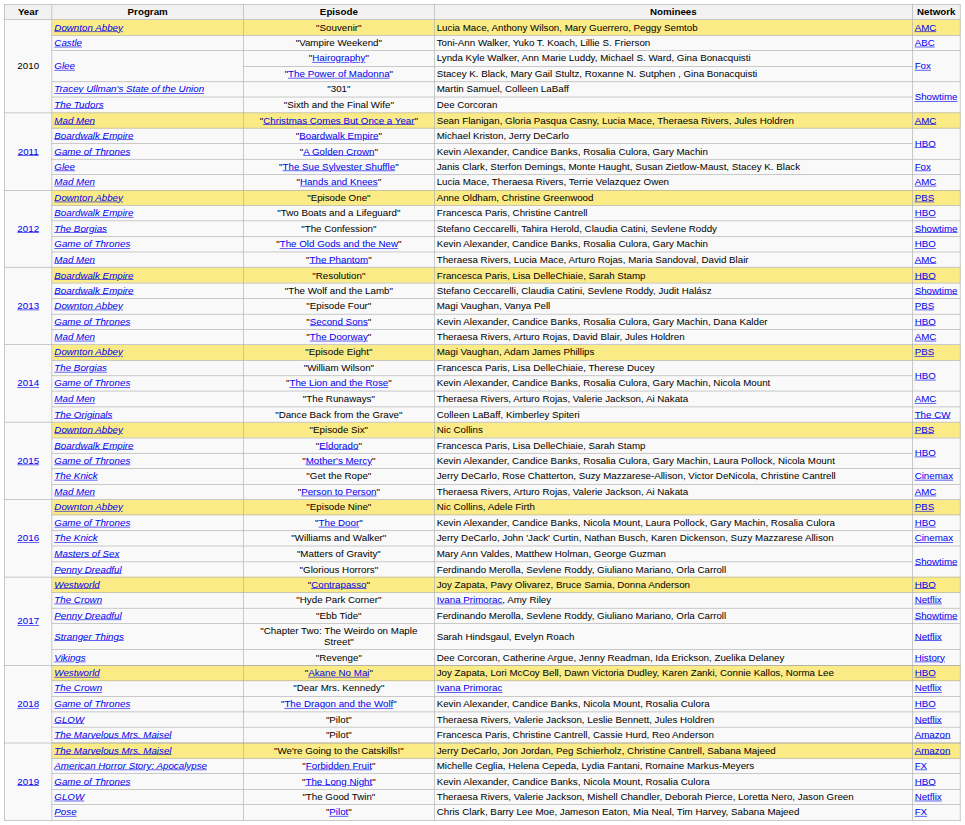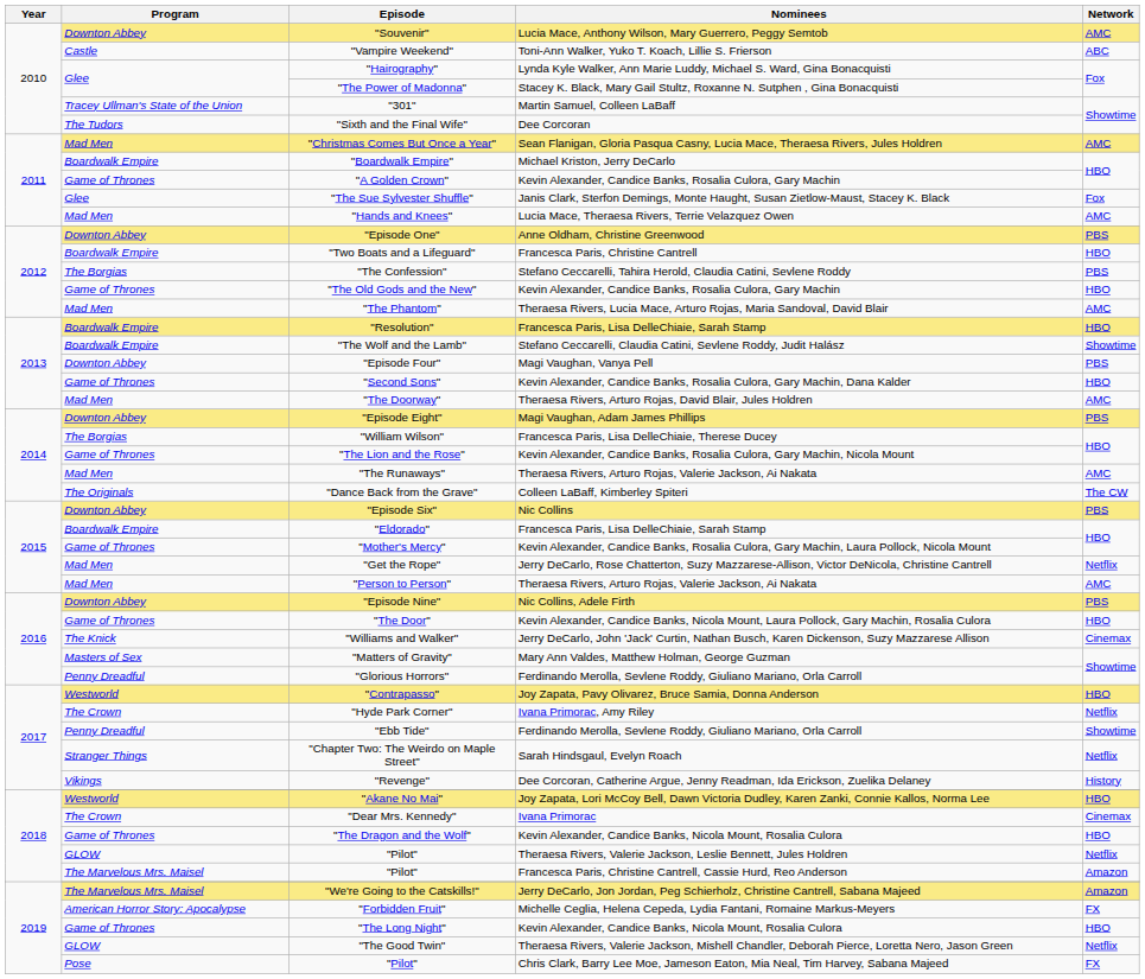"The Confession" | Network: Showtime -> PBS
"Get the Rope" | Program: The Knick -> Mad Men
"Get the Rope" | Network: Cinemax -> Netflix
"Dear Mrs. Kennedy" | Network: Netflix -> Cinemax
